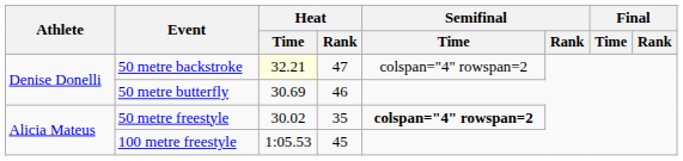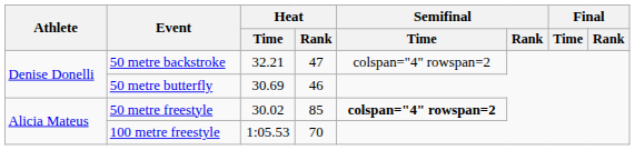50 metre backstroke | Heat / Time: lightyellow background -> no background
50 metre freestyle | Heat / Rank: 35 -> 85
100 metre freestyle | Heat / Rank: 45 -> 70
